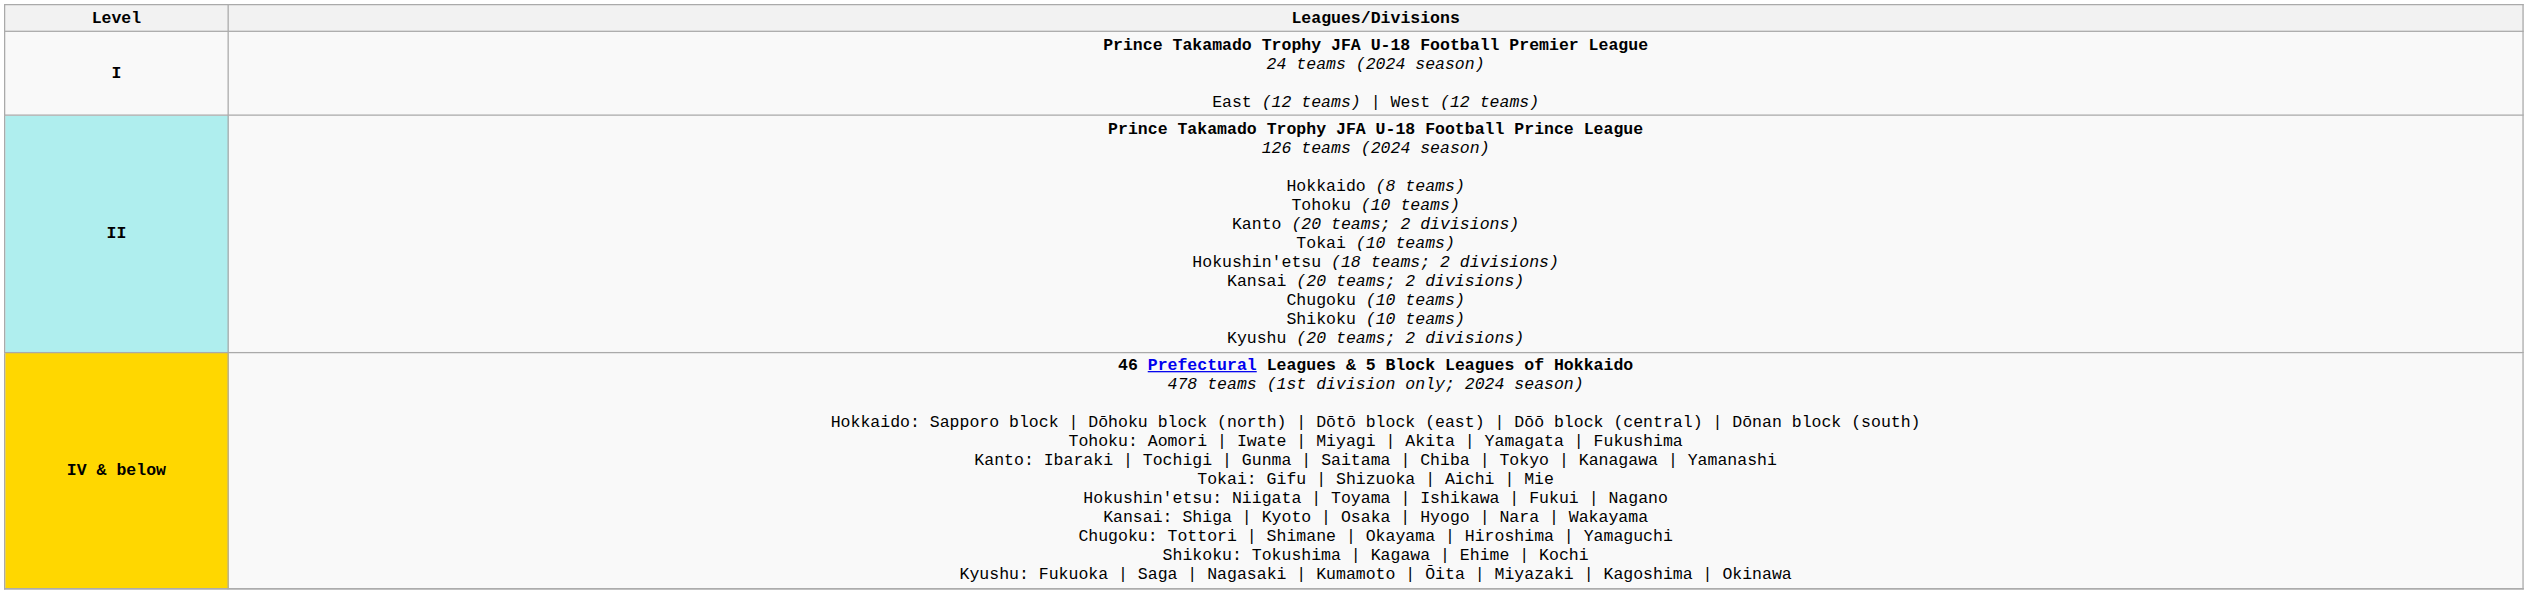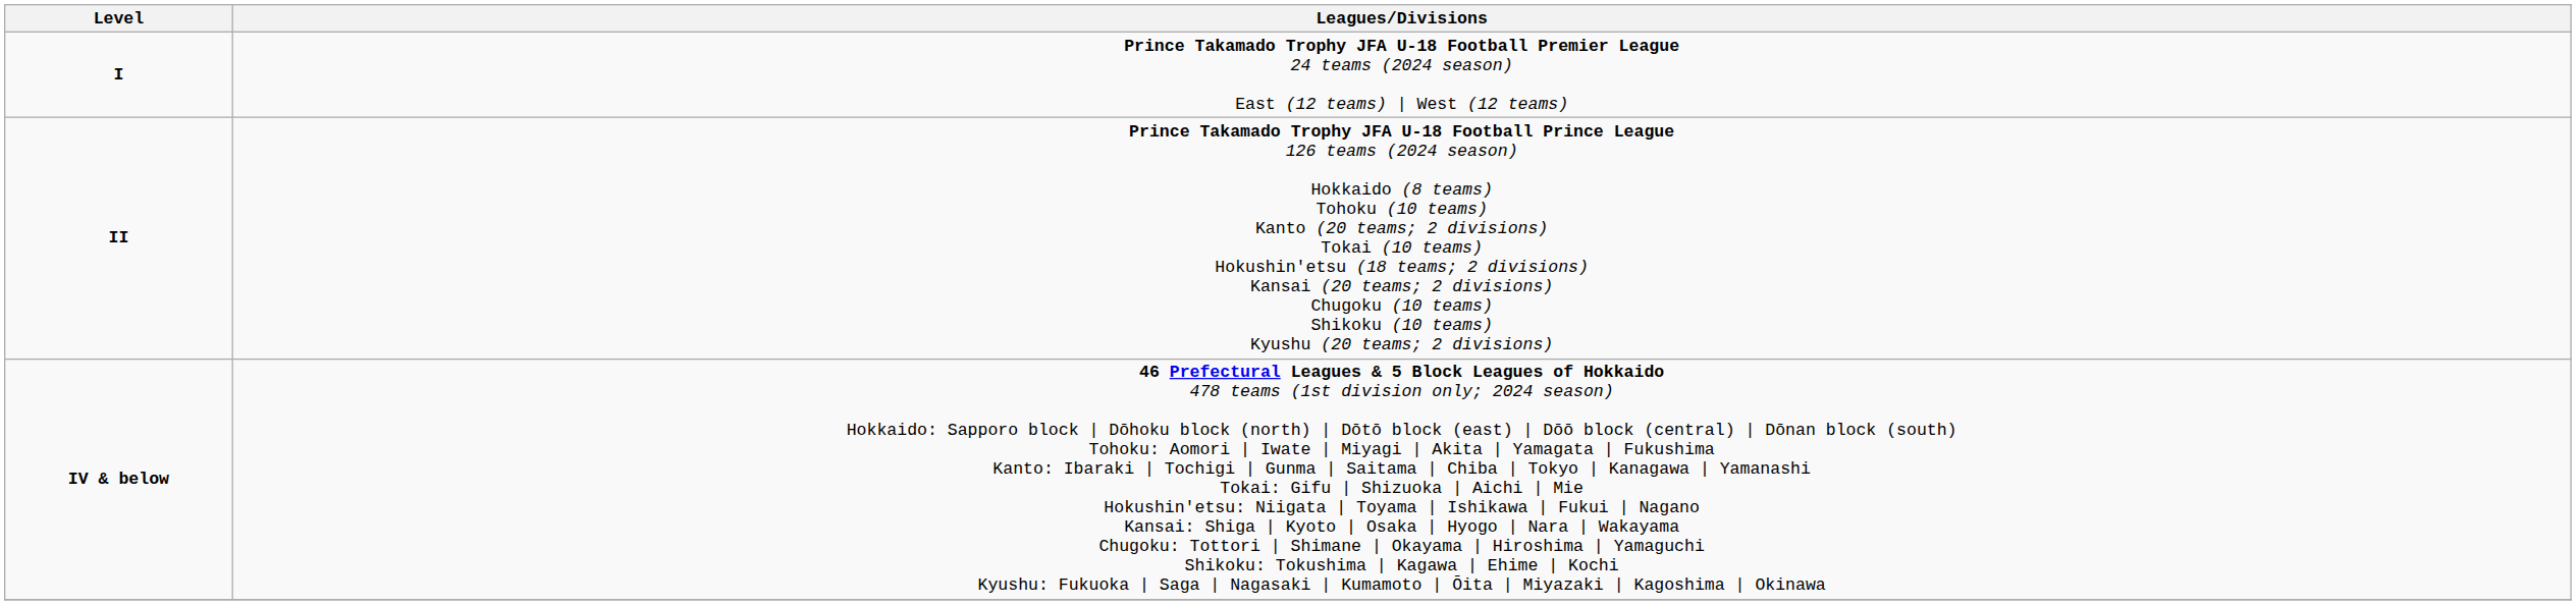II | Level: paleturquoise background -> no background
IV & below | Level: gold background -> no background
